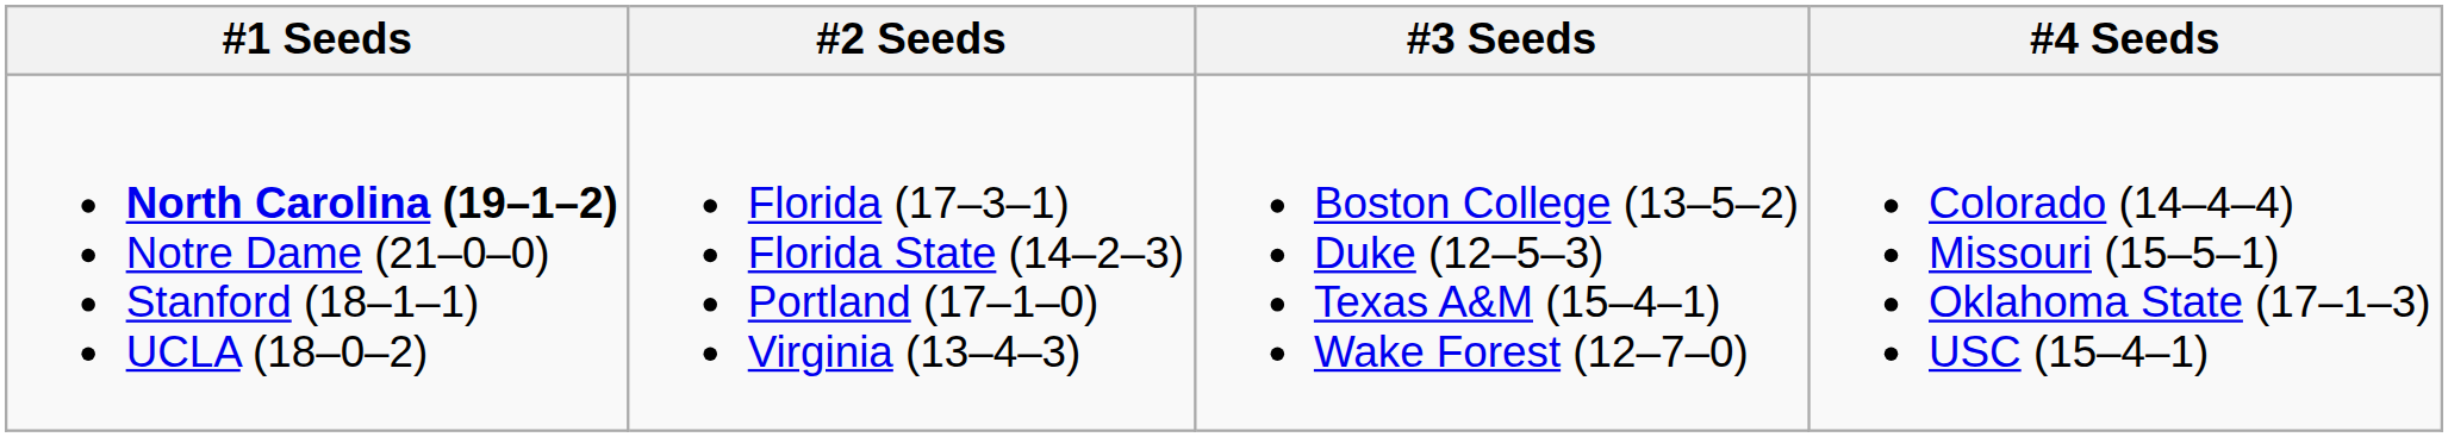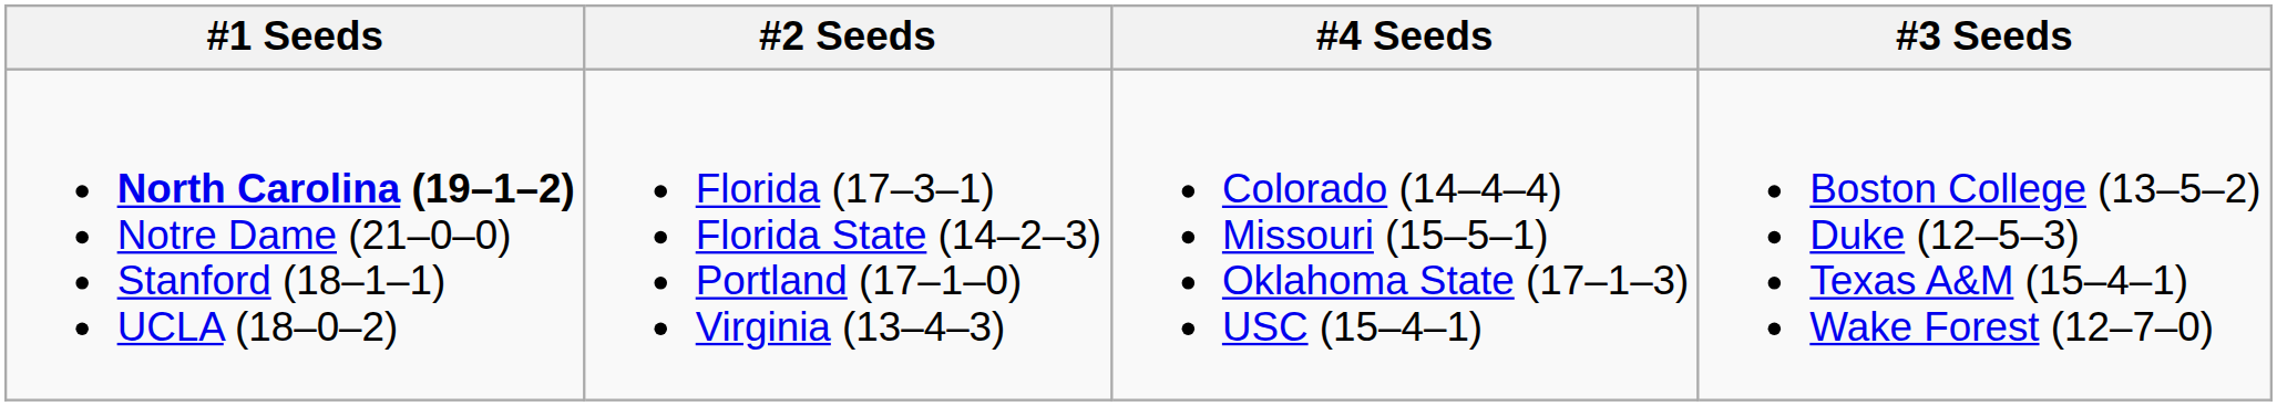columns swapped: #3 Seeds <-> #4 Seeds
